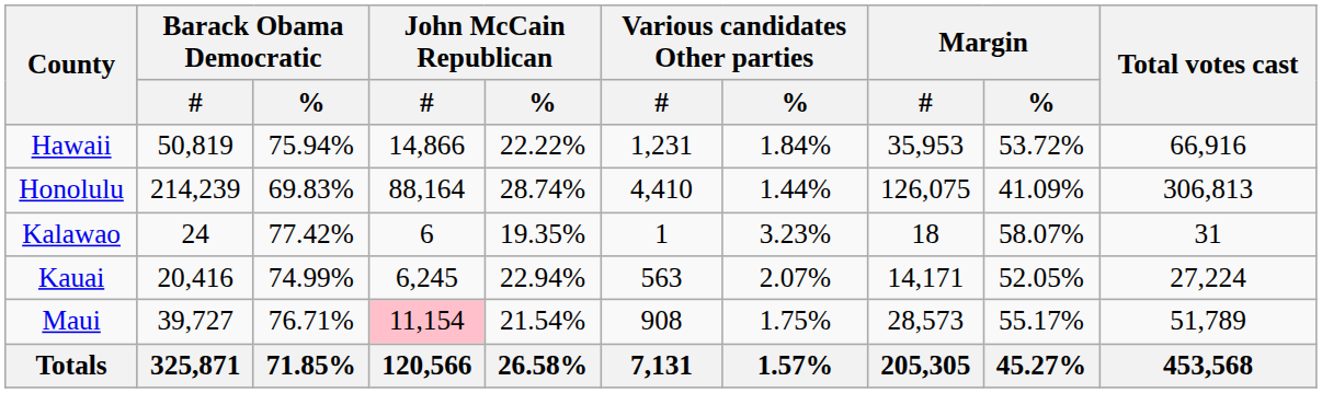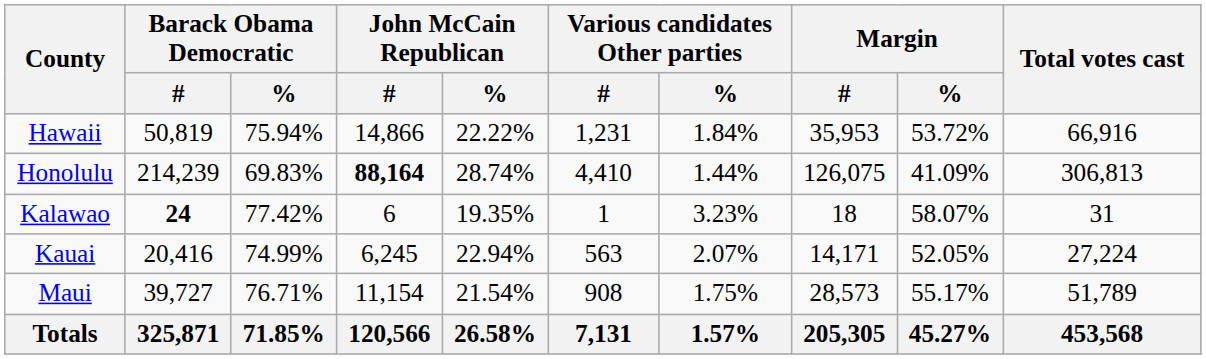Honolulu | John McCain Republican / #: normal -> bold
Kalawao | Barack Obama Democratic / #: normal -> bold
Maui | John McCain Republican / #: pink background -> no background
